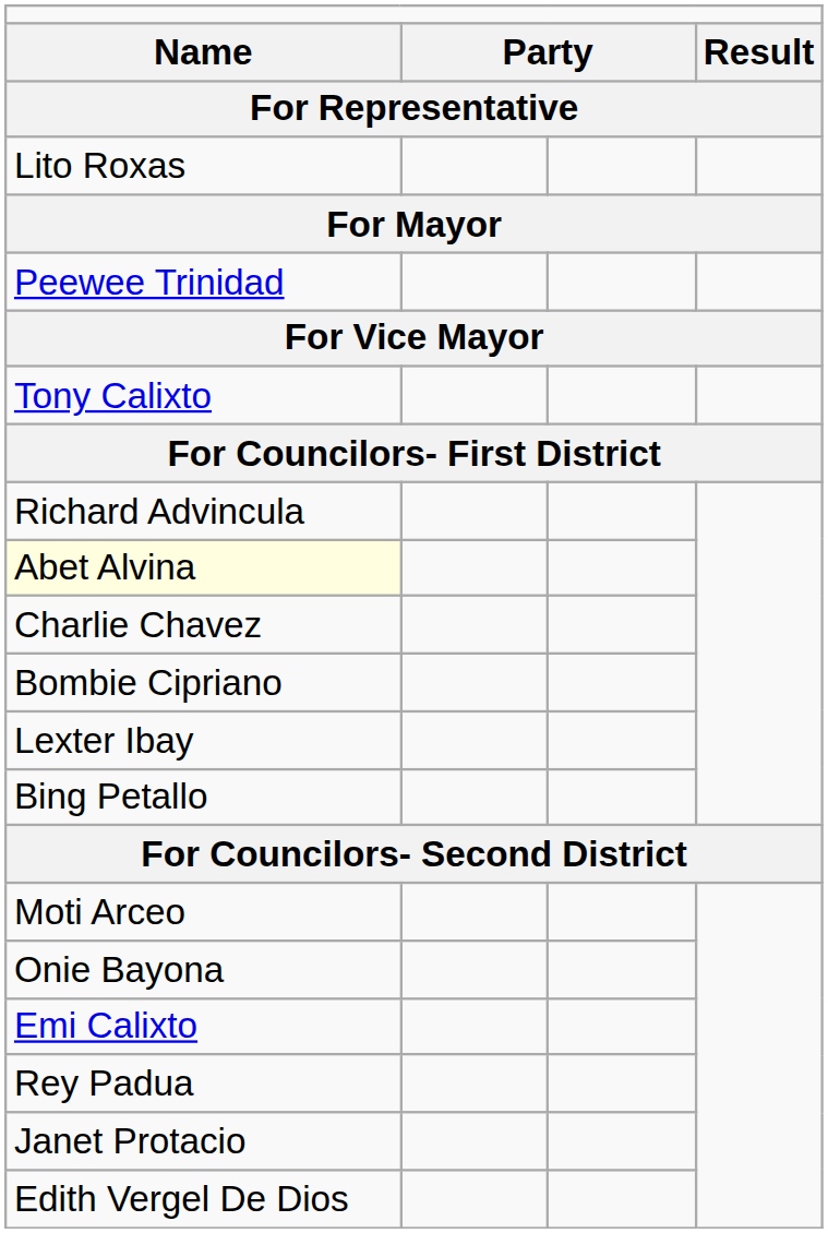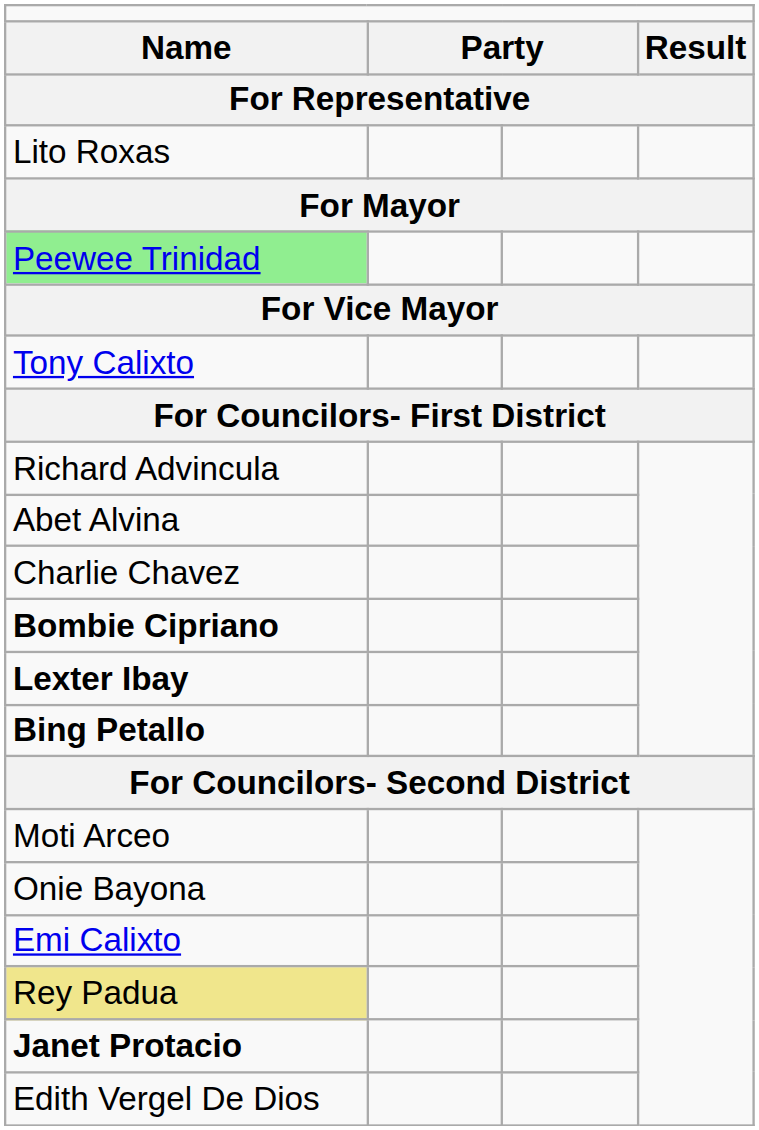Peewee Trinidad | column 1: no background -> lightgreen background
Abet Alvina | column 1: lightyellow background -> no background
Bombie Cipriano | column 1: normal -> bold
Lexter Ibay | column 1: normal -> bold
Bing Petallo | column 1: normal -> bold
Rey Padua | column 1: no background -> khaki background
Janet Protacio | column 1: normal -> bold
